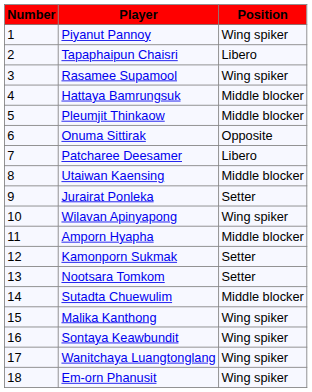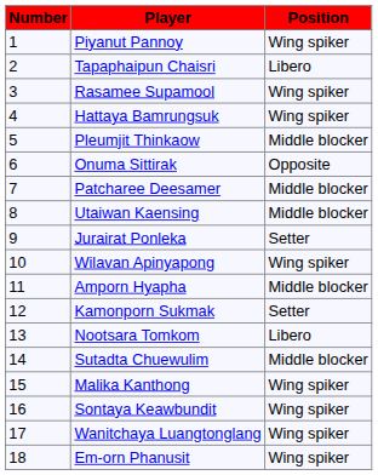Hattaya Bamrungsuk | Position: Middle blocker -> Wing spiker
Patcharee Deesamer | Position: Libero -> Middle blocker
Nootsara Tomkom | Position: Setter -> Libero
